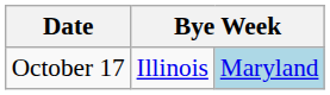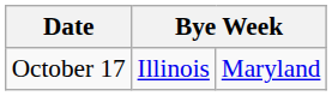October 17 | column 3: lightblue background -> no background
